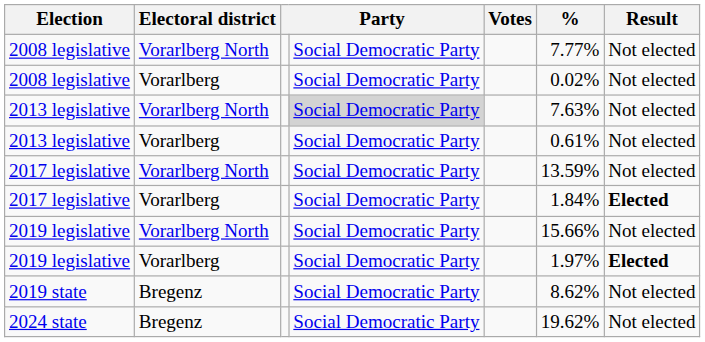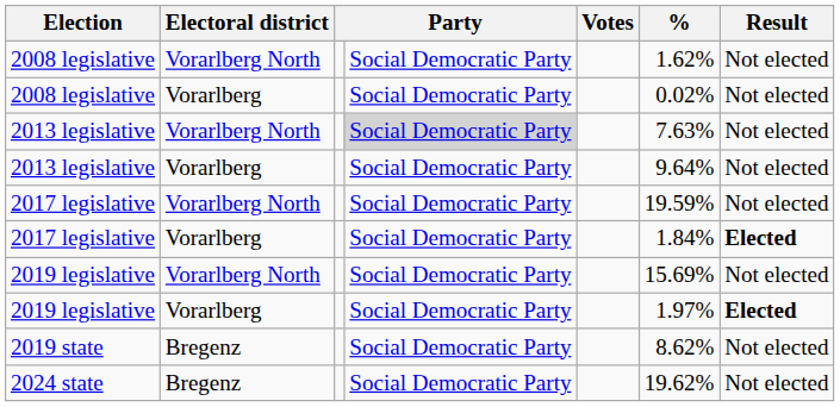2008 legislative / Vorarlberg North | %: 7.77% -> 1.62%
2013 legislative / Vorarlberg | %: 0.61% -> 9.64%
2017 legislative / Vorarlberg North | %: 13.59% -> 19.59%
2019 legislative / Vorarlberg North | %: 15.66% -> 15.69%
